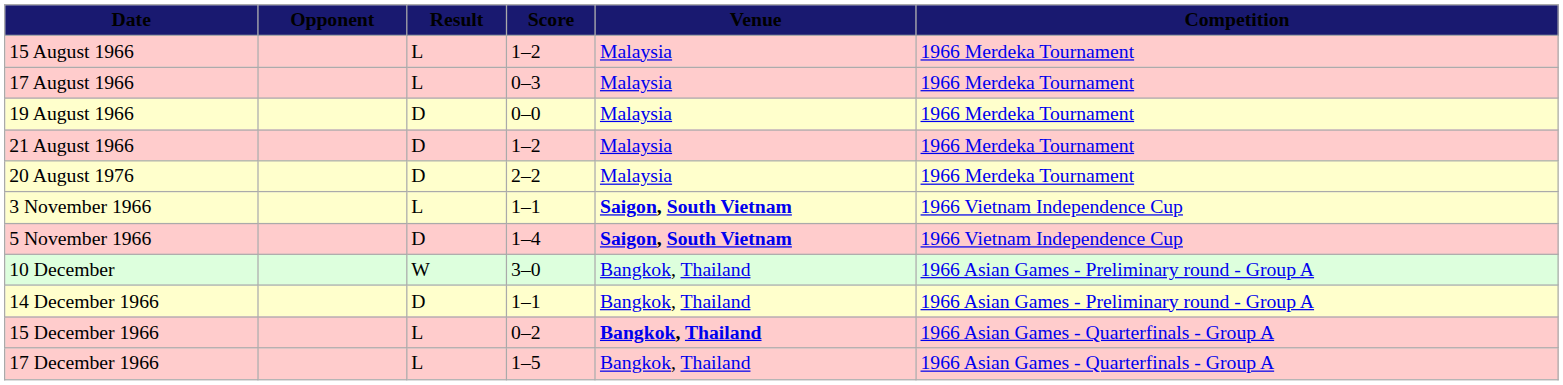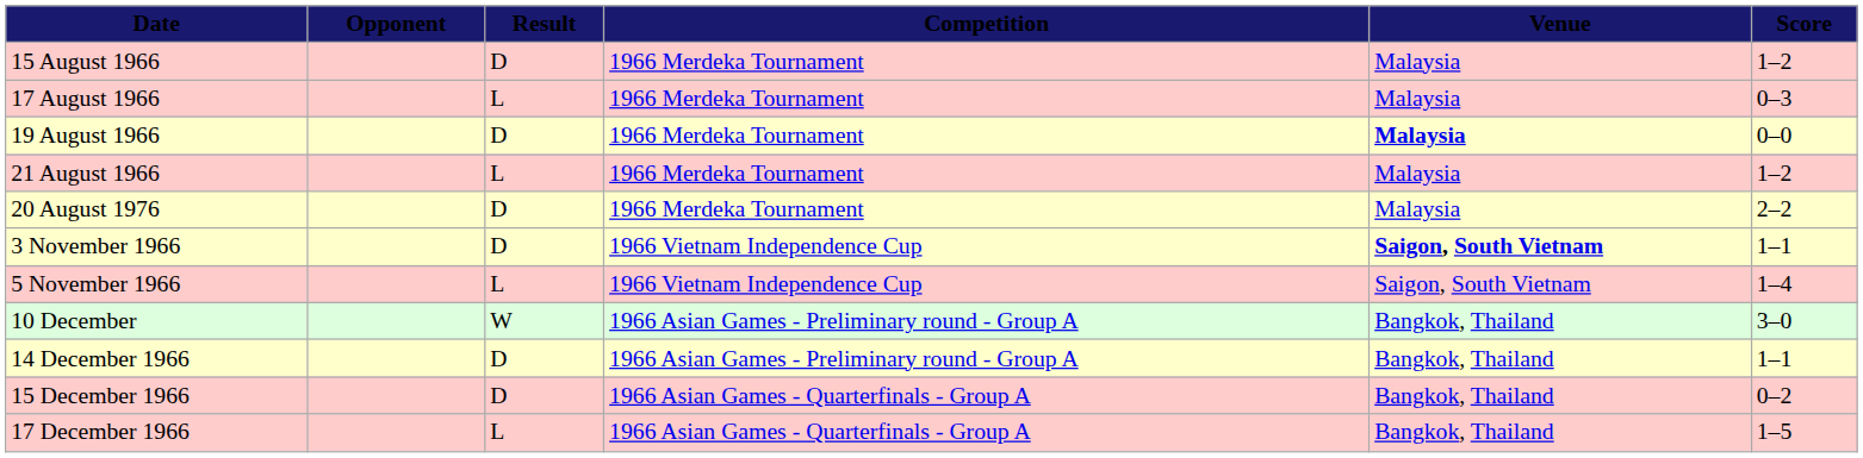columns swapped: Score <-> Competition
15 August 1966 | Result: L -> D
19 August 1966 | Venue: normal -> bold
21 August 1966 | Result: D -> L
3 November 1966 | Result: L -> D
5 November 1966 | Result: D -> L
5 November 1966 | Venue: bold -> normal
15 December 1966 | Result: L -> D
15 December 1966 | Venue: bold -> normal
